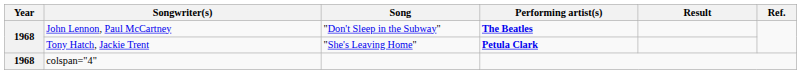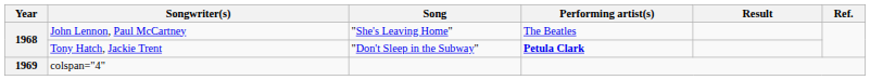John Lennon, Paul McCartney | Song: "Don't Sleep in the Subway" -> "She's Leaving Home"
John Lennon, Paul McCartney | Performing artist(s): bold -> normal
Tony Hatch, Jackie Trent | Song: "She's Leaving Home" -> "Don't Sleep in the Subway"
colspan="4" | Year: 1968 -> 1969
